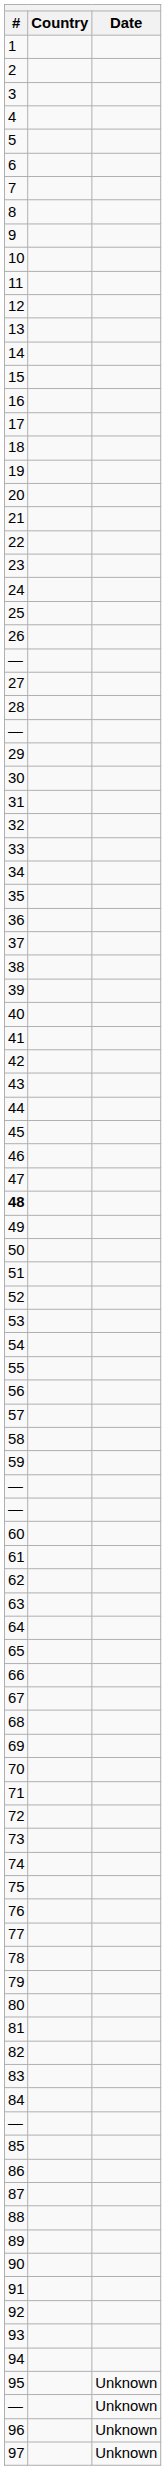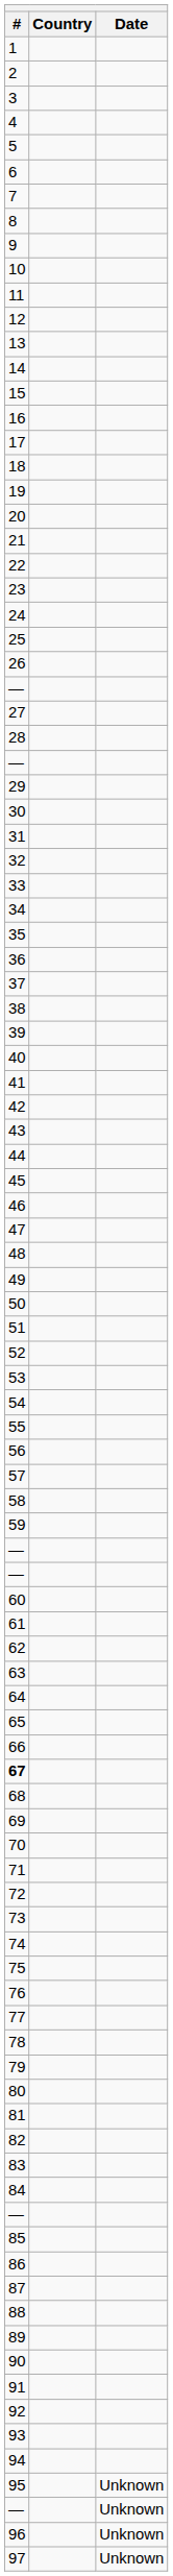48 | #: bold -> normal
67 | #: normal -> bold
